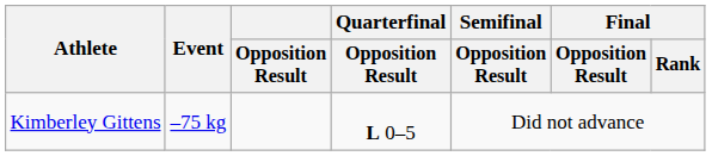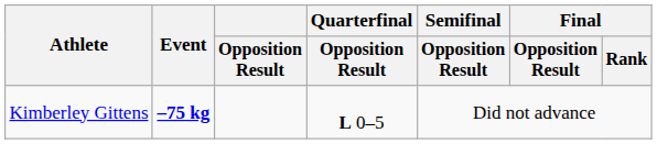Kimberley Gittens | Event: normal -> bold
